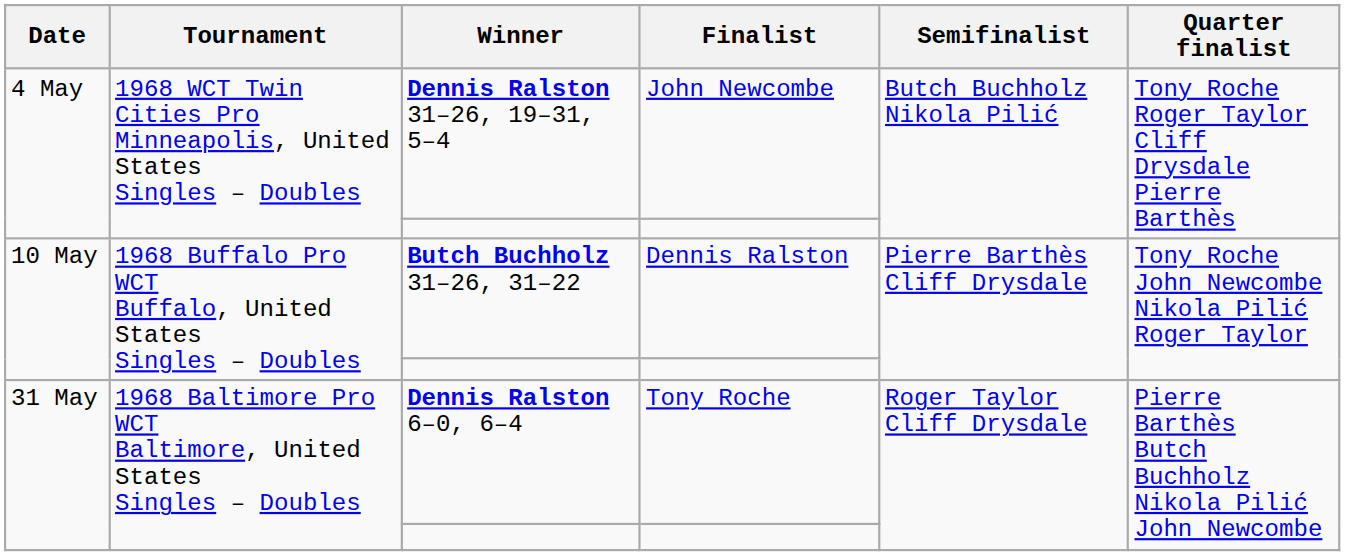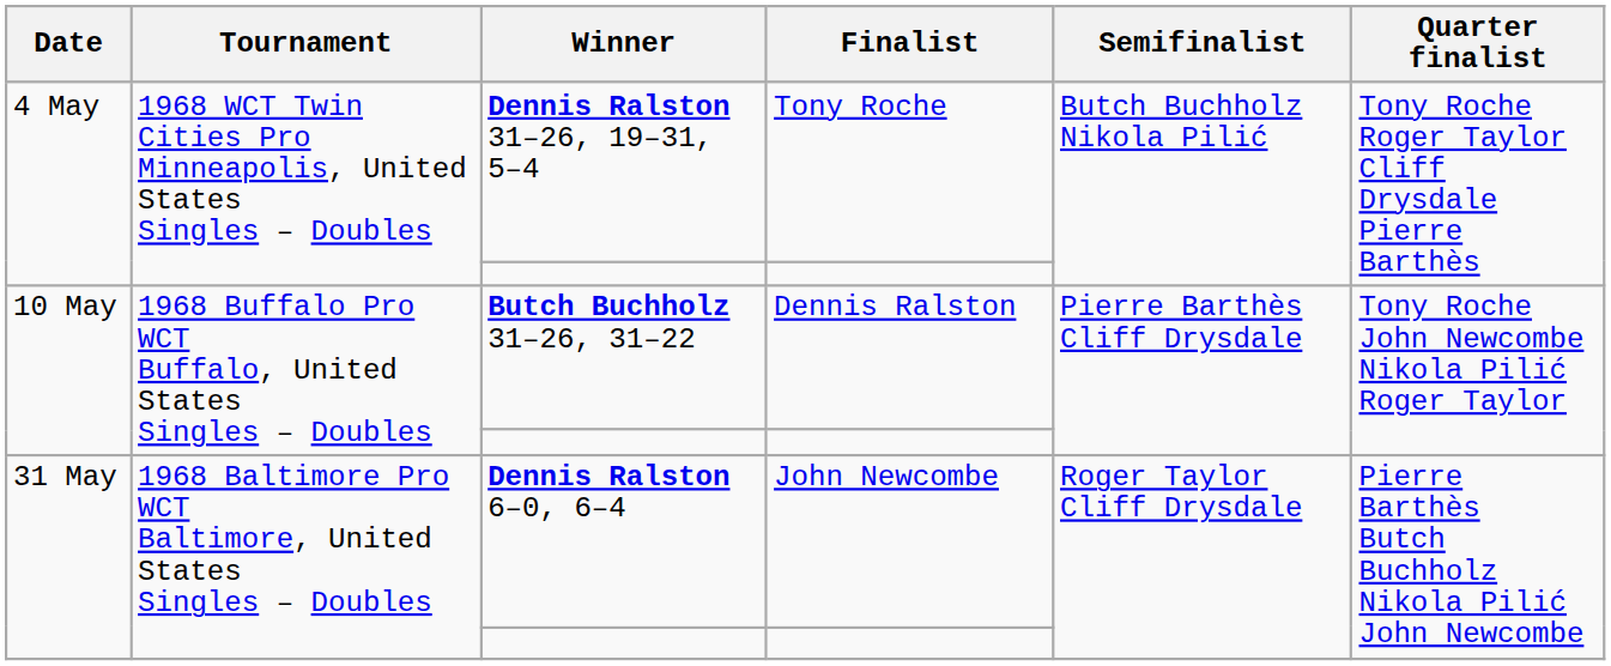Dennis Ralston 31–26, 19–31, 5–4 | Finalist: John Newcombe -> Tony Roche
Dennis Ralston 6–0, 6–4 | Finalist: Tony Roche -> John Newcombe
